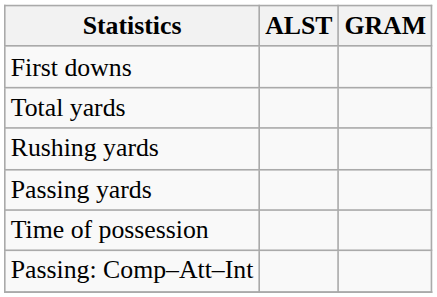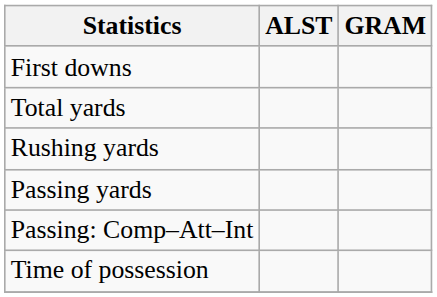rows swapped: Passing: Comp–Att–Int <-> Time of possession
